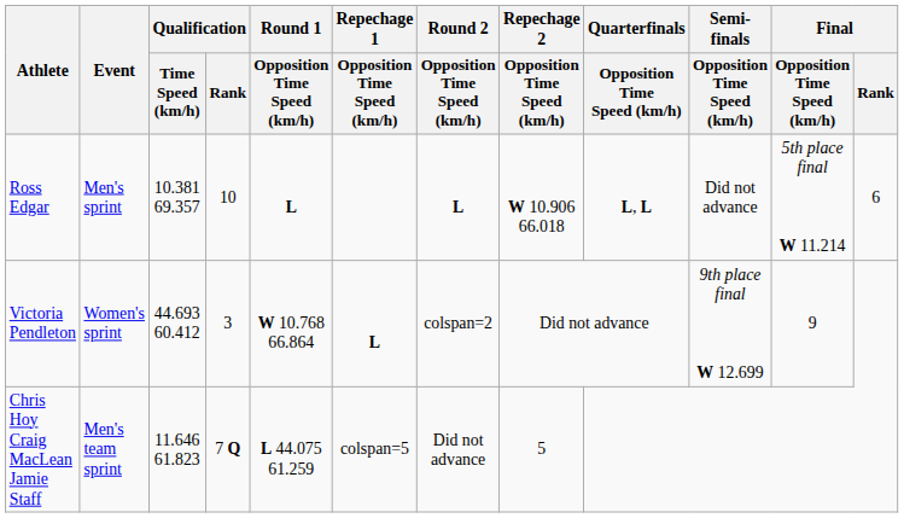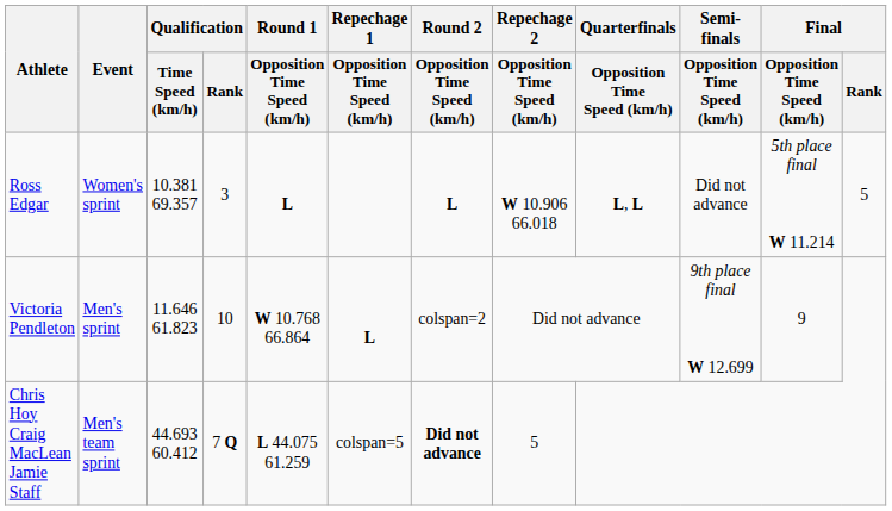Ross Edgar | Event: Men's sprint -> Women's sprint
Ross Edgar | Qualification / Rank: 10 -> 3
Ross Edgar | Final / Rank: 6 -> 5
Victoria Pendleton | Event: Women's sprint -> Men's sprint
Victoria Pendleton | Qualification / Time Speed (km/h): 44.693 60.412 -> 11.646 61.823
Victoria Pendleton | Qualification / Rank: 3 -> 10
Chris Hoy Craig MacLean Jamie Staff | Qualification / Time Speed (km/h): 11.646 61.823 -> 44.693 60.412
Chris Hoy Craig MacLean Jamie Staff | Round 2 / Opposition Time Speed (km/h): normal -> bold
